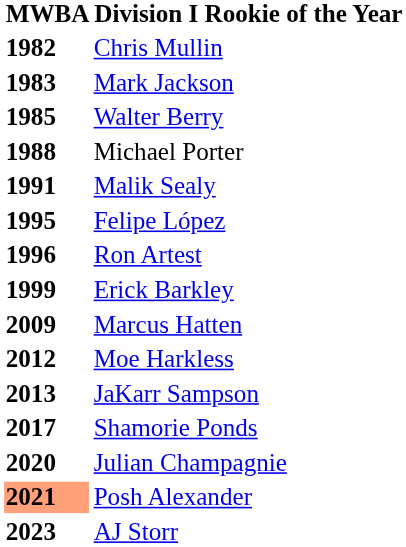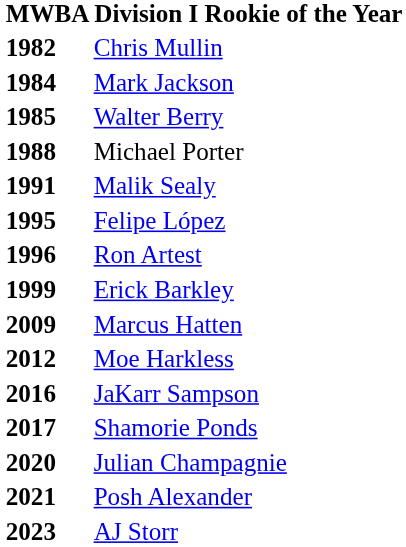Mark Jackson | column 1: 1983 -> 1984
JaKarr Sampson | column 1: 2013 -> 2016
Posh Alexander | column 1: lightsalmon background -> no background
